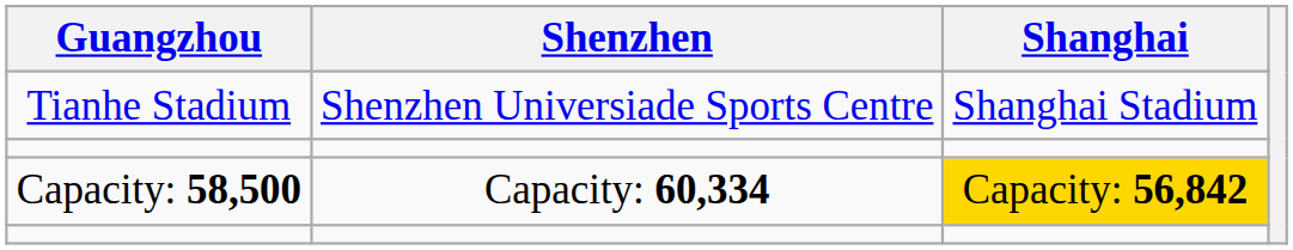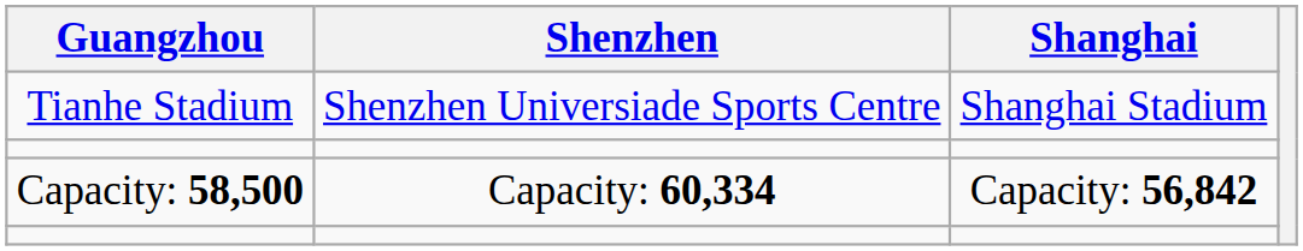Capacity: 58,500 | Shanghai: gold background -> no background
